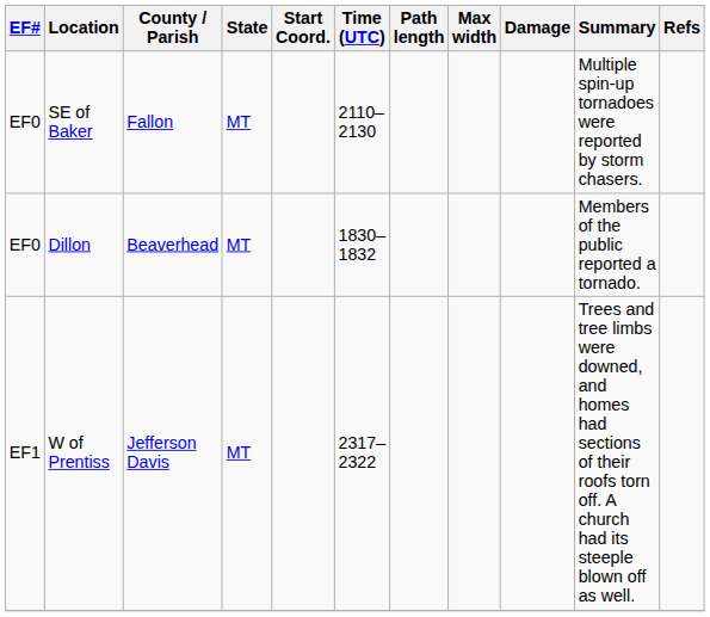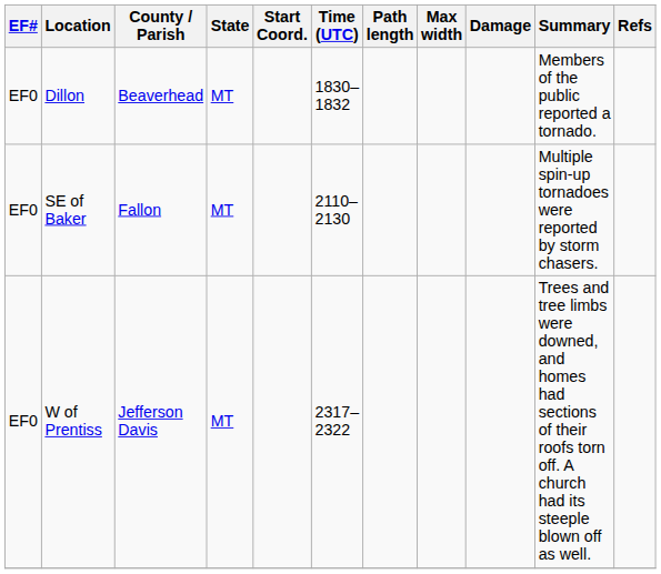rows swapped: Dillon <-> SE of Baker
W of Prentiss | EF#: EF1 -> EF0
